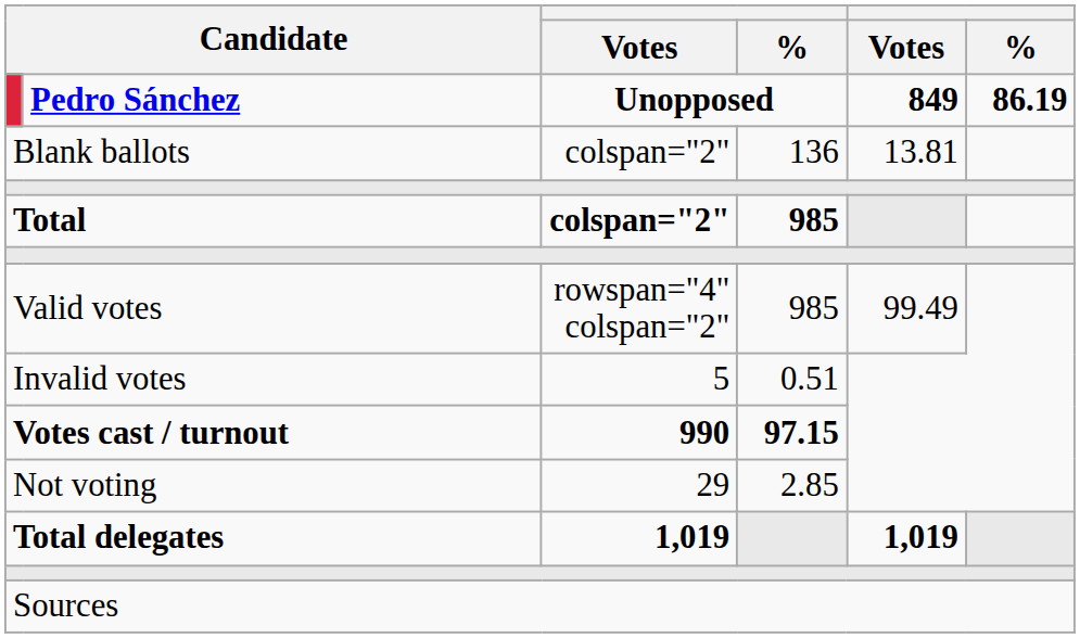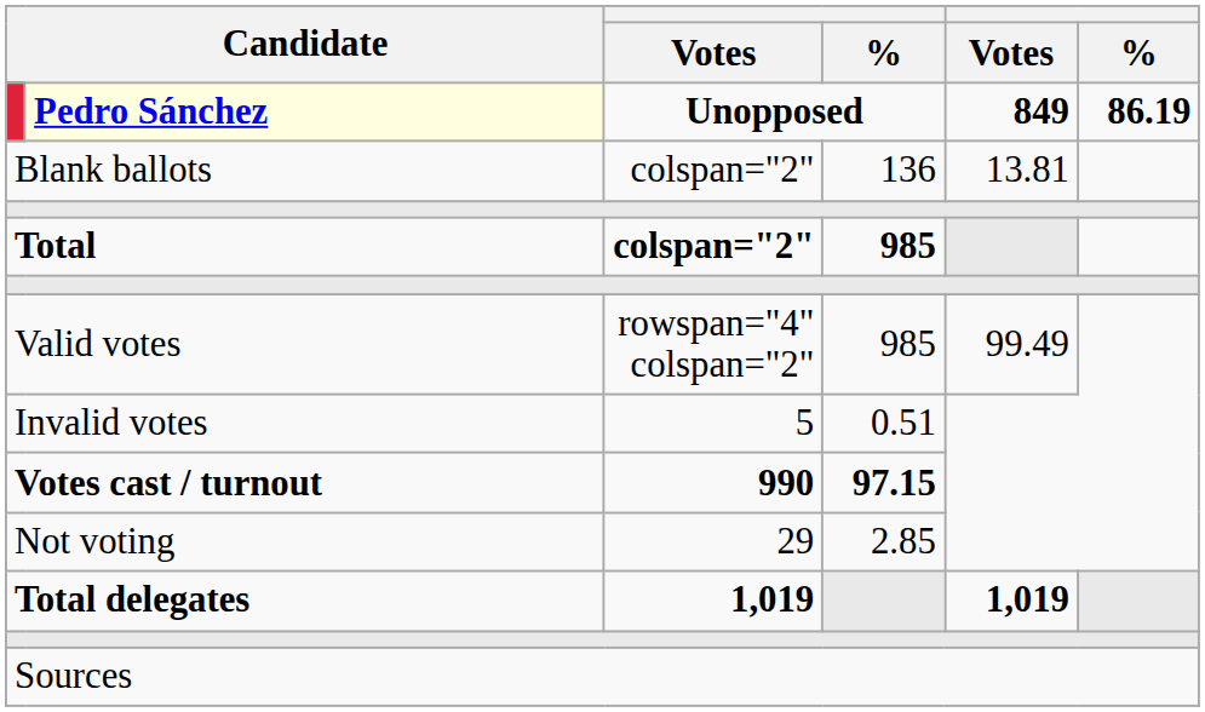Pedro Sánchez | column 2: no background -> lightyellow background
